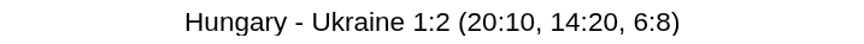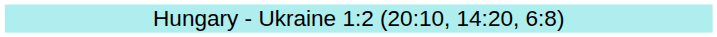row 1 | column 1: no background -> paleturquoise background
